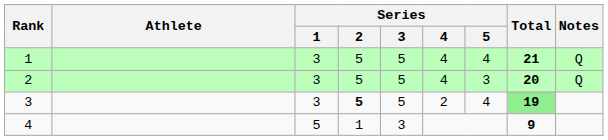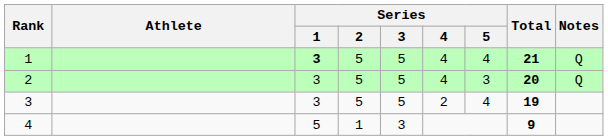row 3 | Series / 1: normal -> bold
row 5 | Series / 2: bold -> normal
row 5 | Total: lightgreen background -> no background
